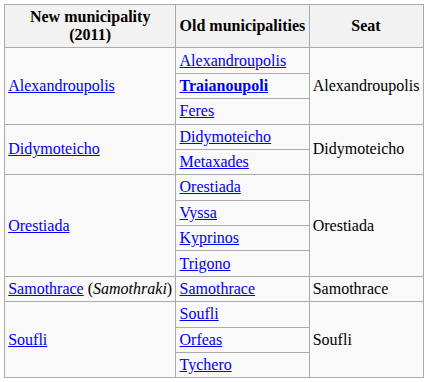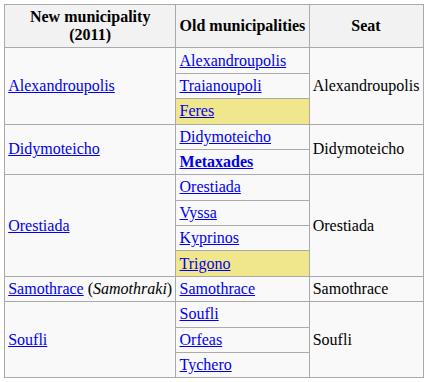Traianoupoli | Old municipalities: bold -> normal
Feres | Old municipalities: no background -> khaki background
Metaxades | Old municipalities: normal -> bold
Trigono | Old municipalities: no background -> khaki background
